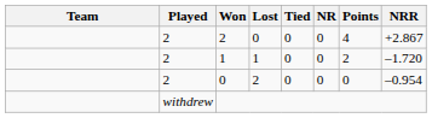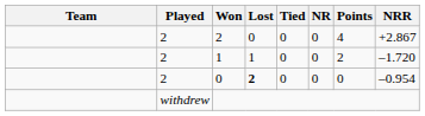row 4 | Lost: normal -> bold
